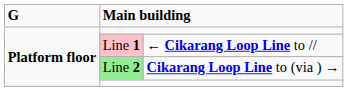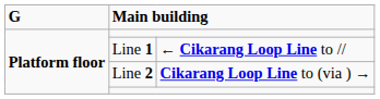Line 1 | column 2: pink background -> no background
Line 2 | column 2: lightgreen background -> no background
